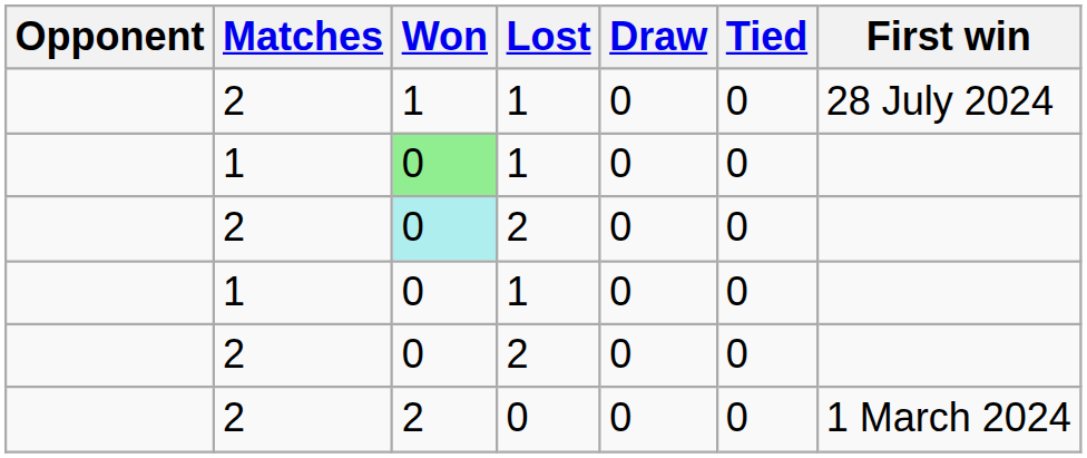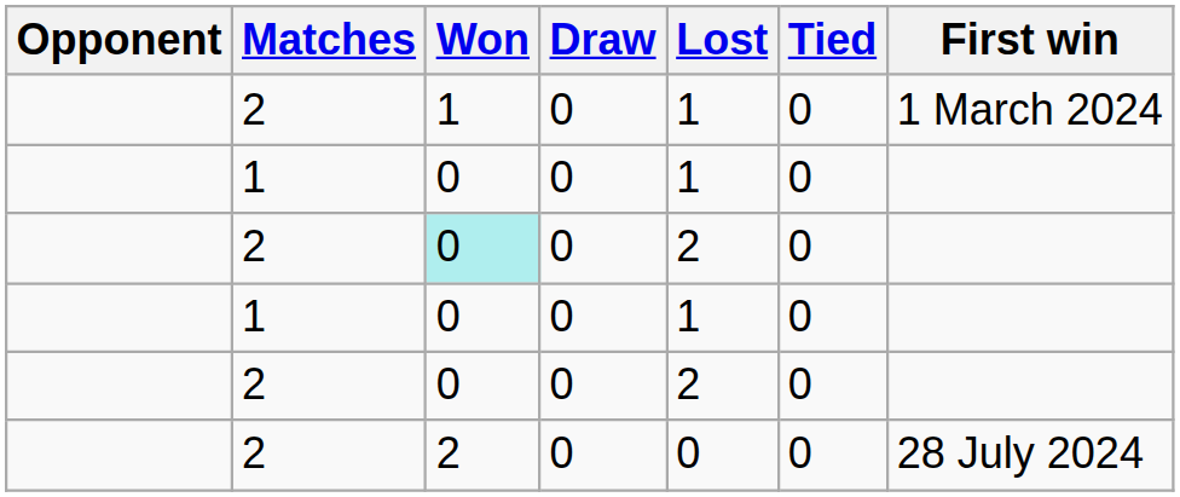columns swapped: Lost <-> Draw
row 2 | First win: 28 July 2024 -> 1 March 2024
row 3 | Won: lightgreen background -> no background
row 7 | First win: 1 March 2024 -> 28 July 2024
